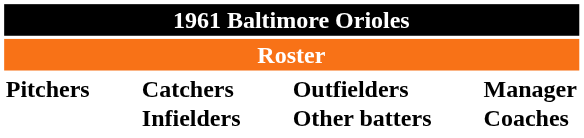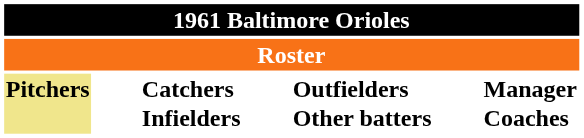Pitchers | column 1: no background -> khaki background
